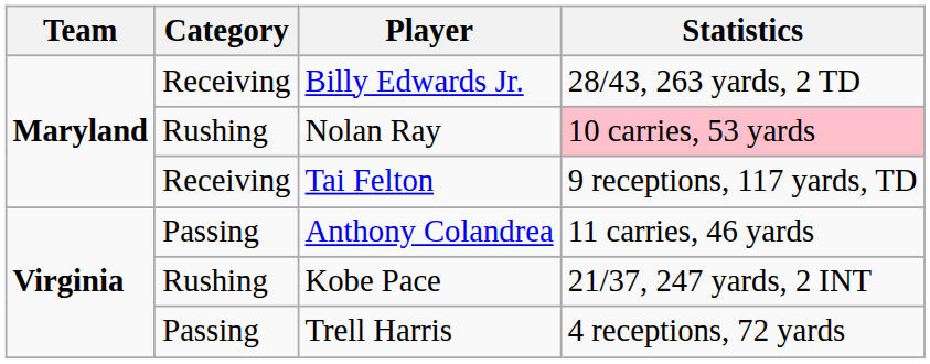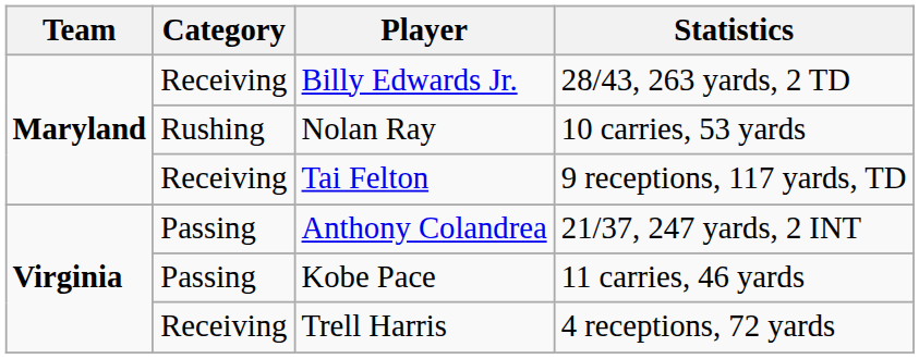Nolan Ray | Statistics: pink background -> no background
Anthony Colandrea | Statistics: 11 carries, 46 yards -> 21/37, 247 yards, 2 INT
Kobe Pace | Category: Rushing -> Passing
Kobe Pace | Statistics: 21/37, 247 yards, 2 INT -> 11 carries, 46 yards
Trell Harris | Category: Passing -> Receiving
